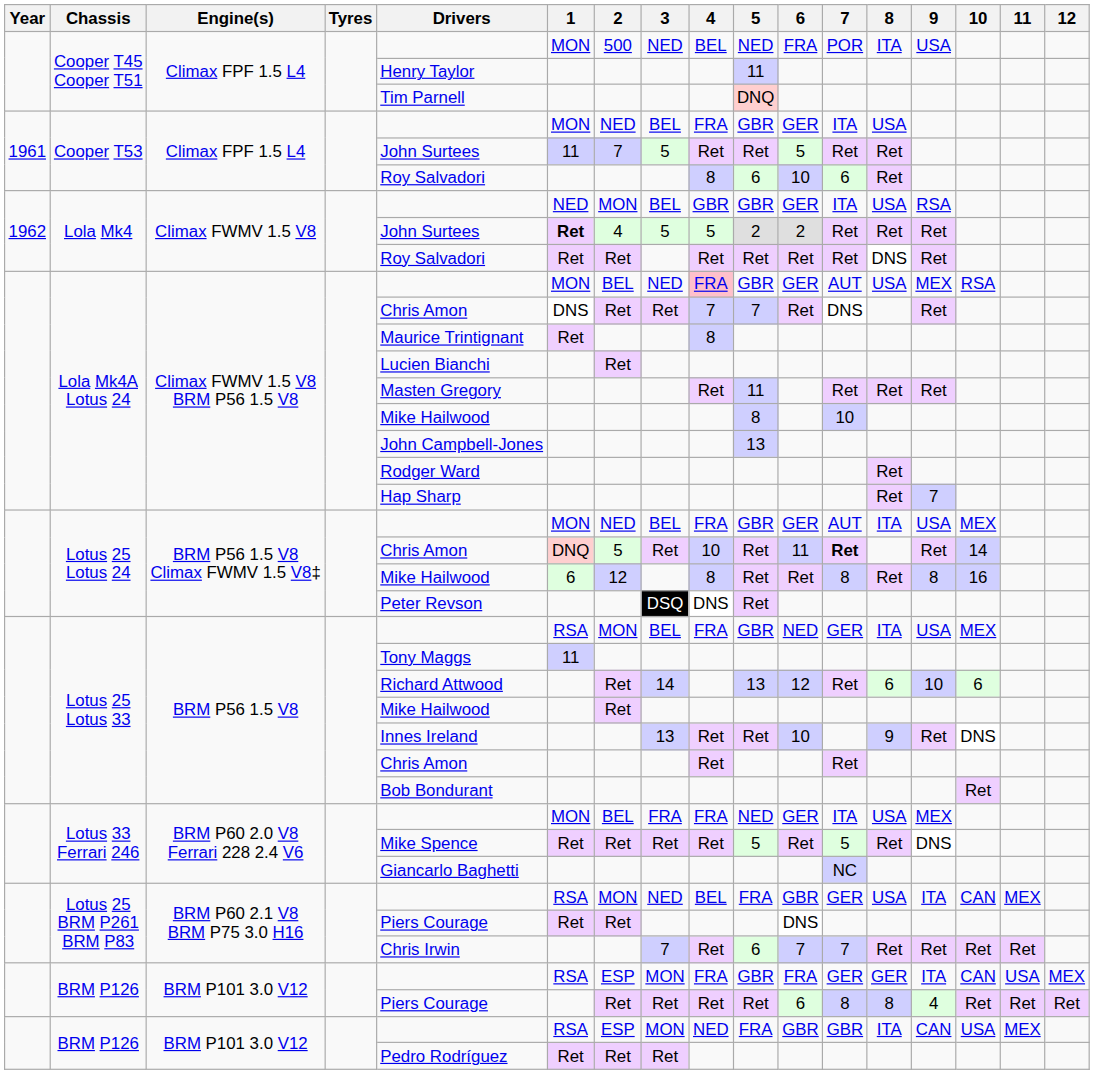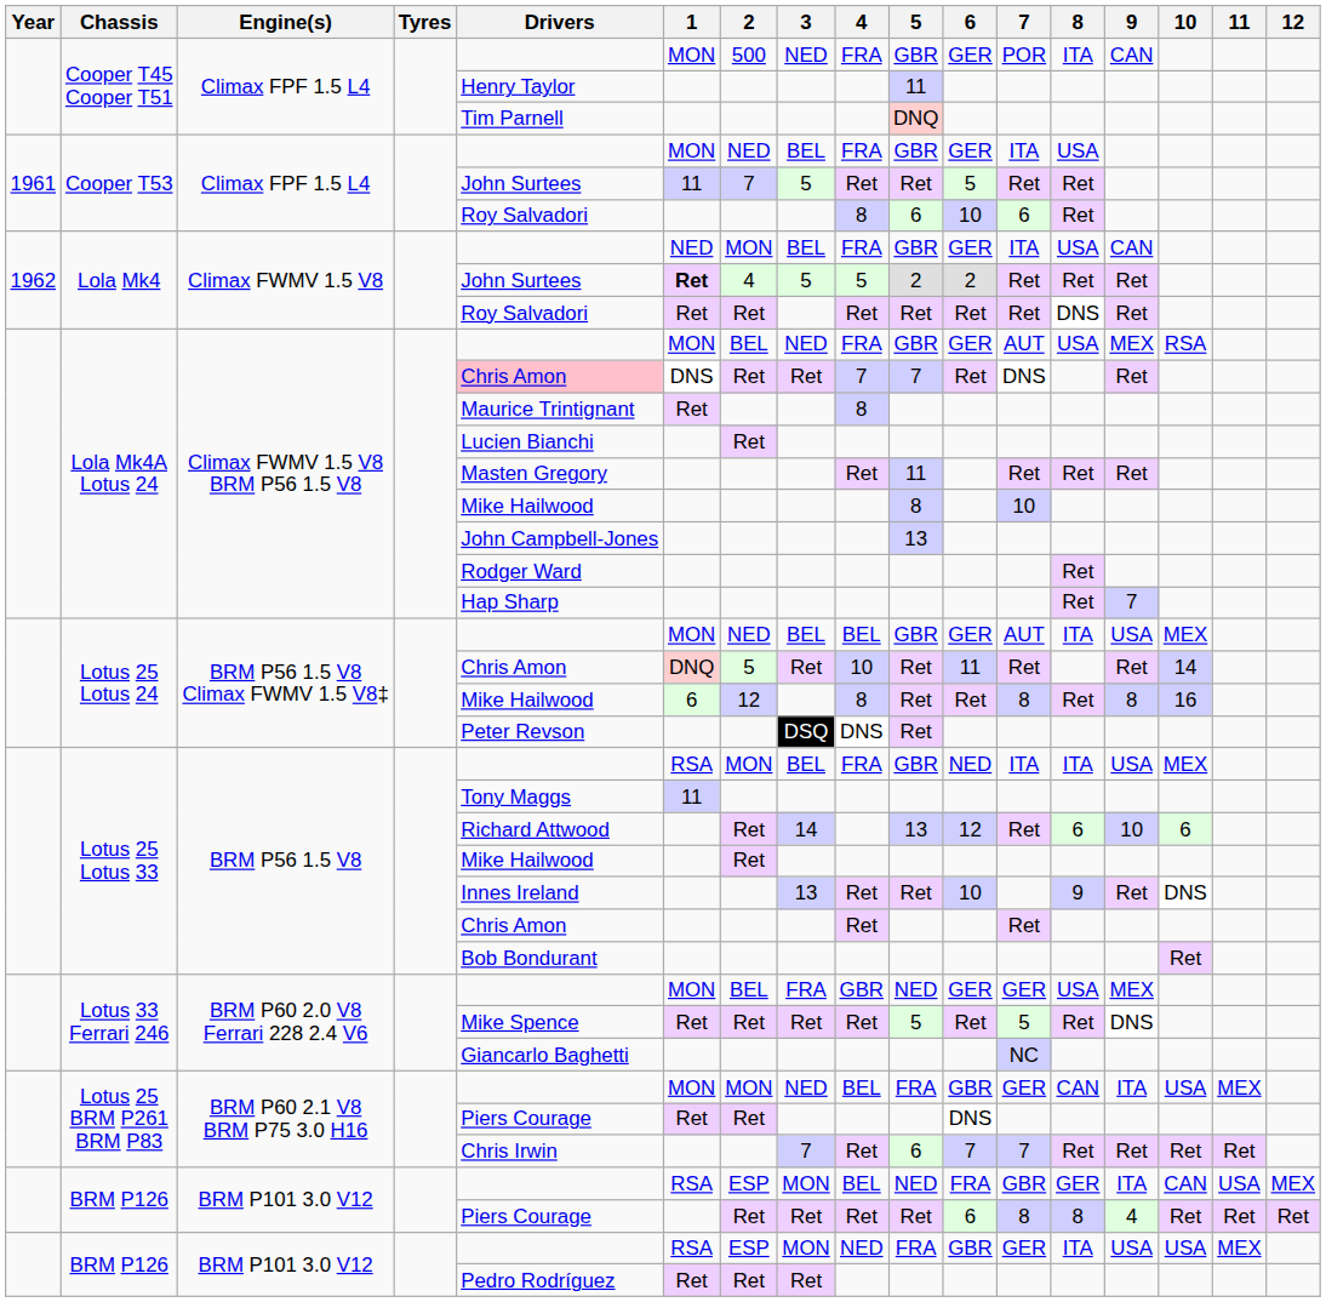row 2 | 4: BEL -> FRA
row 2 | 5: NED -> GBR
row 2 | 6: FRA -> GER
row 2 | 9: USA -> CAN
row 8 | 4: GBR -> FRA
row 8 | 9: RSA -> CAN
row 11 | 4: pink background -> no background
row 12 | Drivers: no background -> pink background
row 20 | 4: FRA -> BEL
row 21 | 7: bold -> normal
row 24 | 7: GER -> ITA
row 31 | 4: FRA -> GBR
row 31 | 7: ITA -> GER
row 34 | 1: RSA -> MON
row 34 | 8: USA -> CAN
row 34 | 10: CAN -> USA
row 37 | 4: FRA -> BEL
row 37 | 5: GBR -> NED
row 37 | 7: GER -> GBR
row 39 | 7: GBR -> GER
row 39 | 9: CAN -> USA
